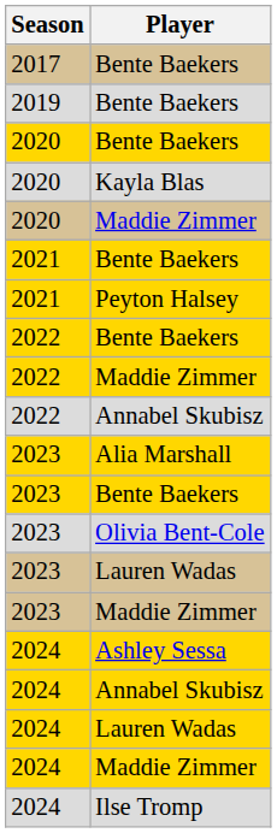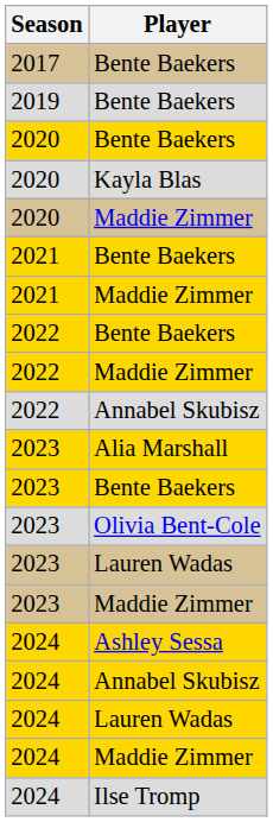row 8 | Player: Peyton Halsey -> Maddie Zimmer
